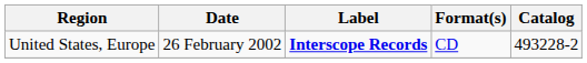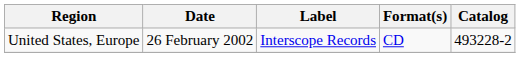United States, Europe | Label: bold -> normal
